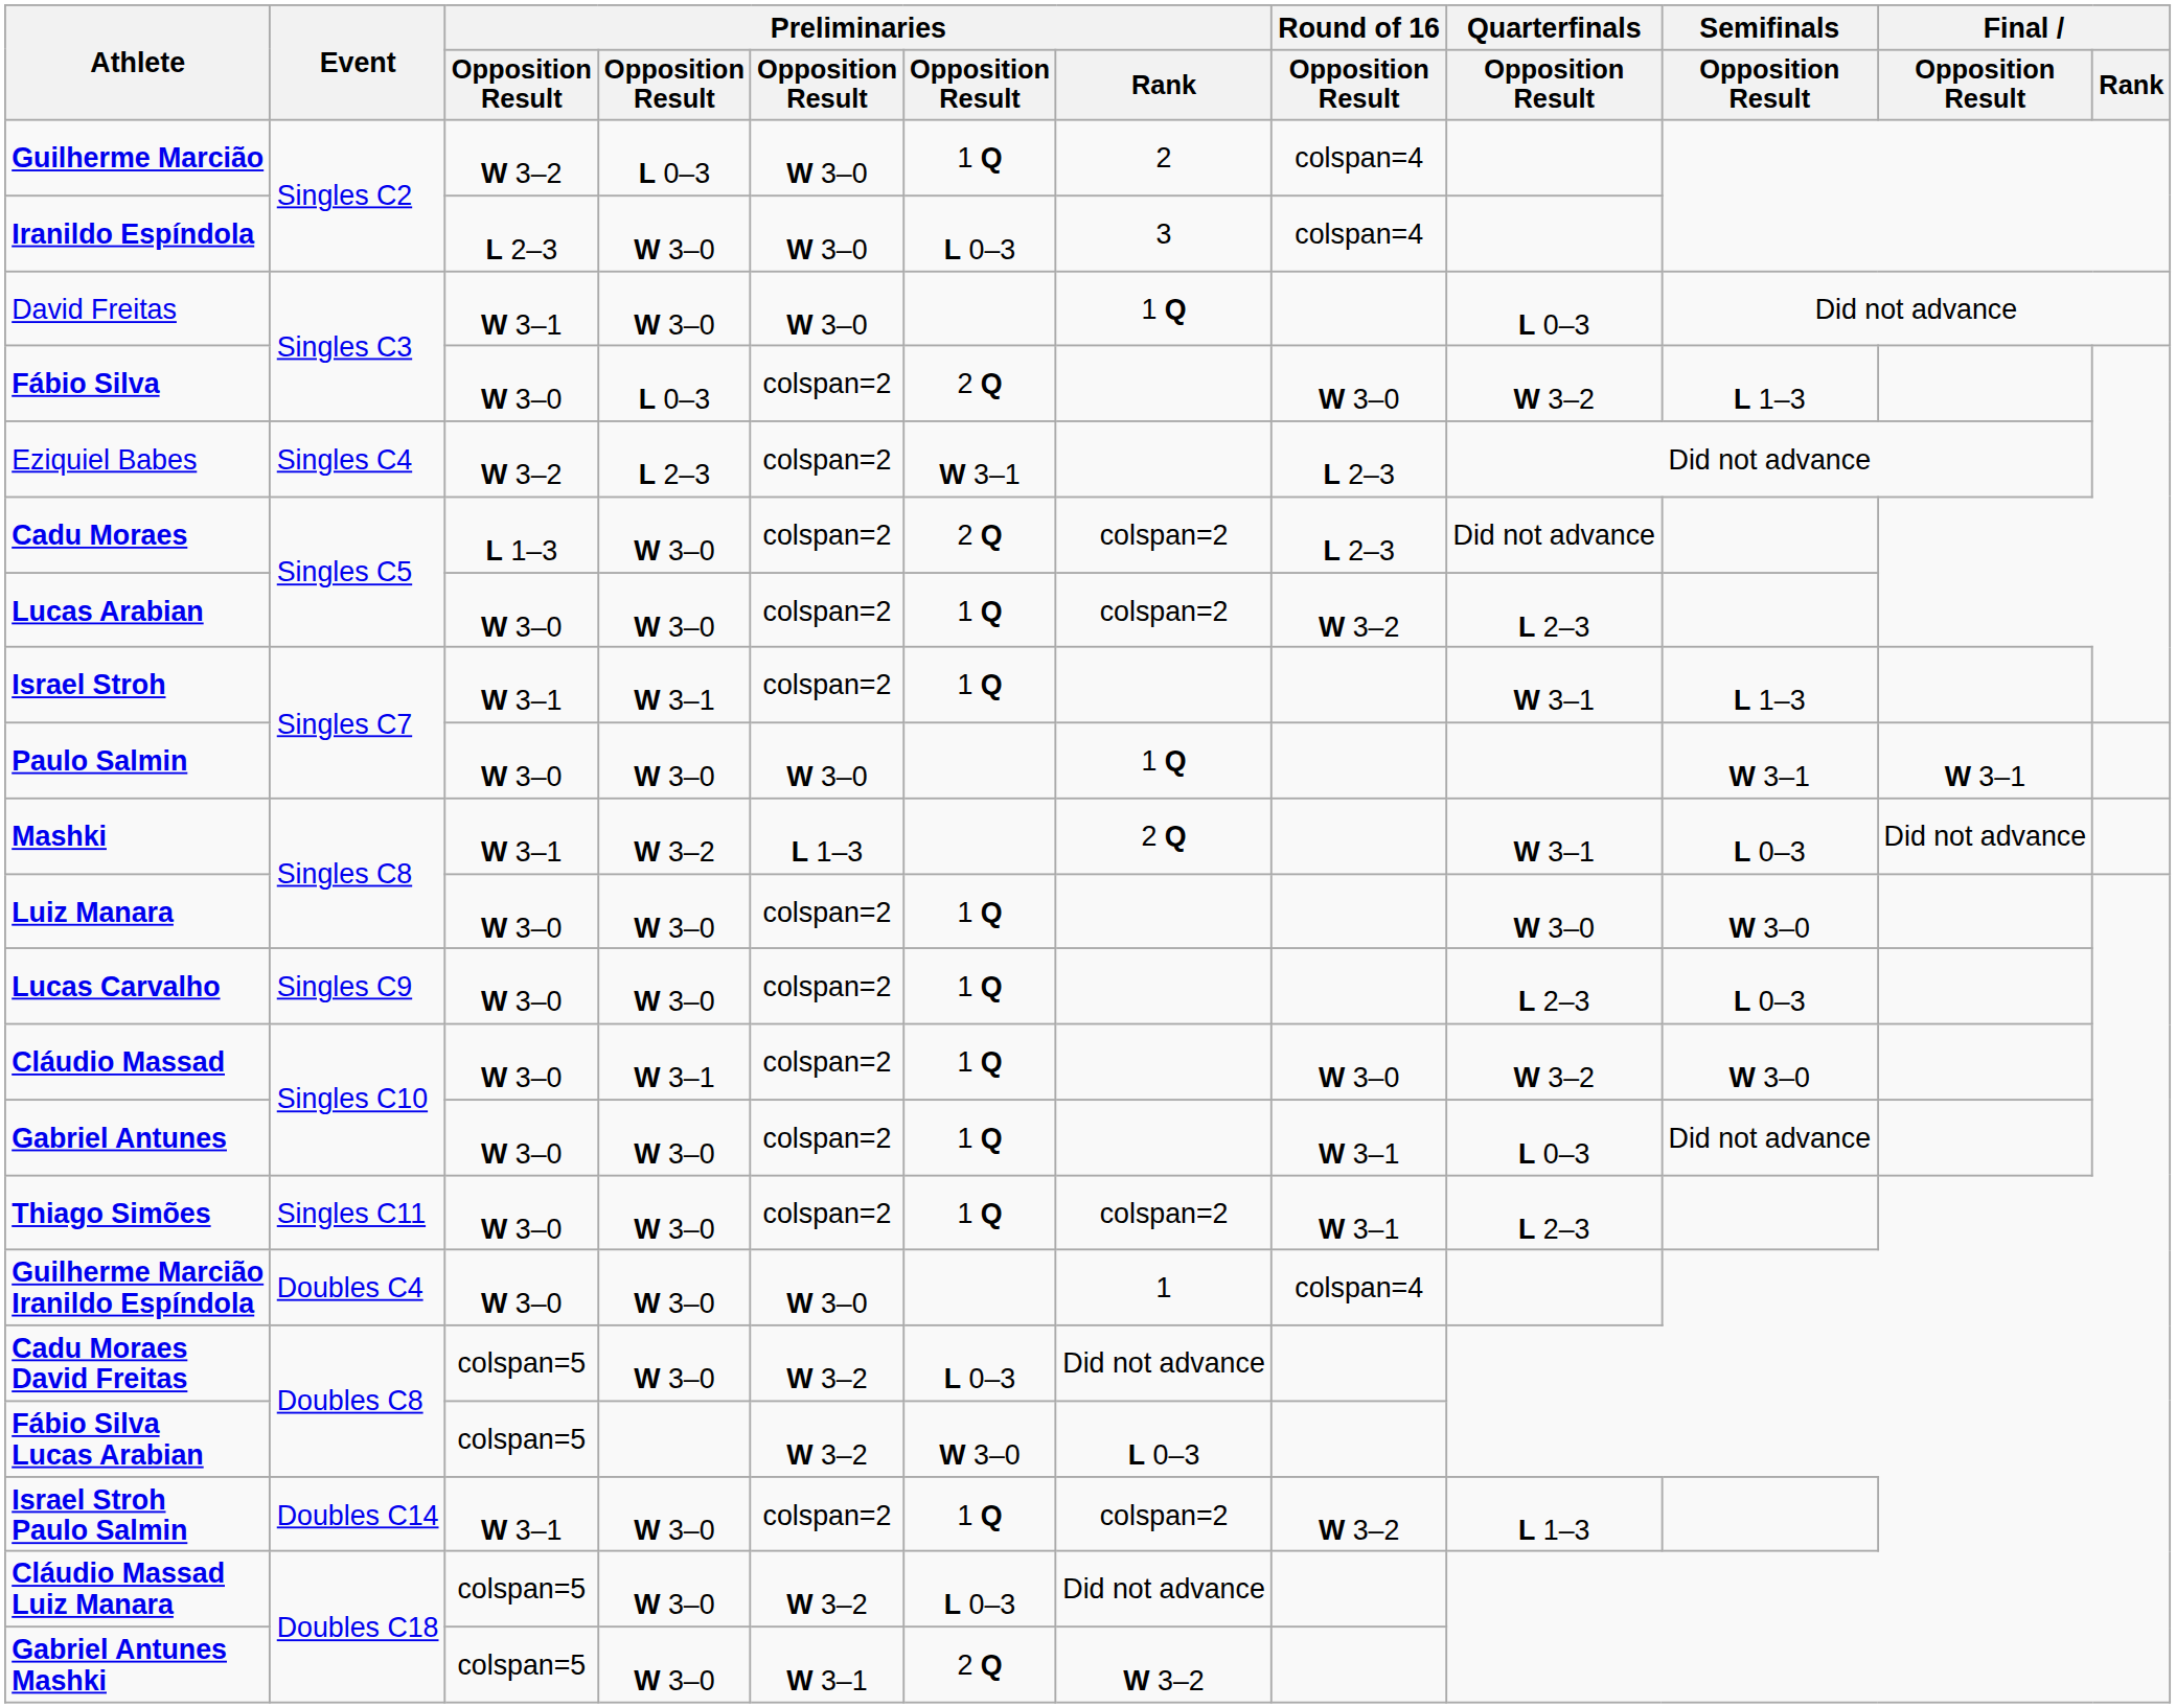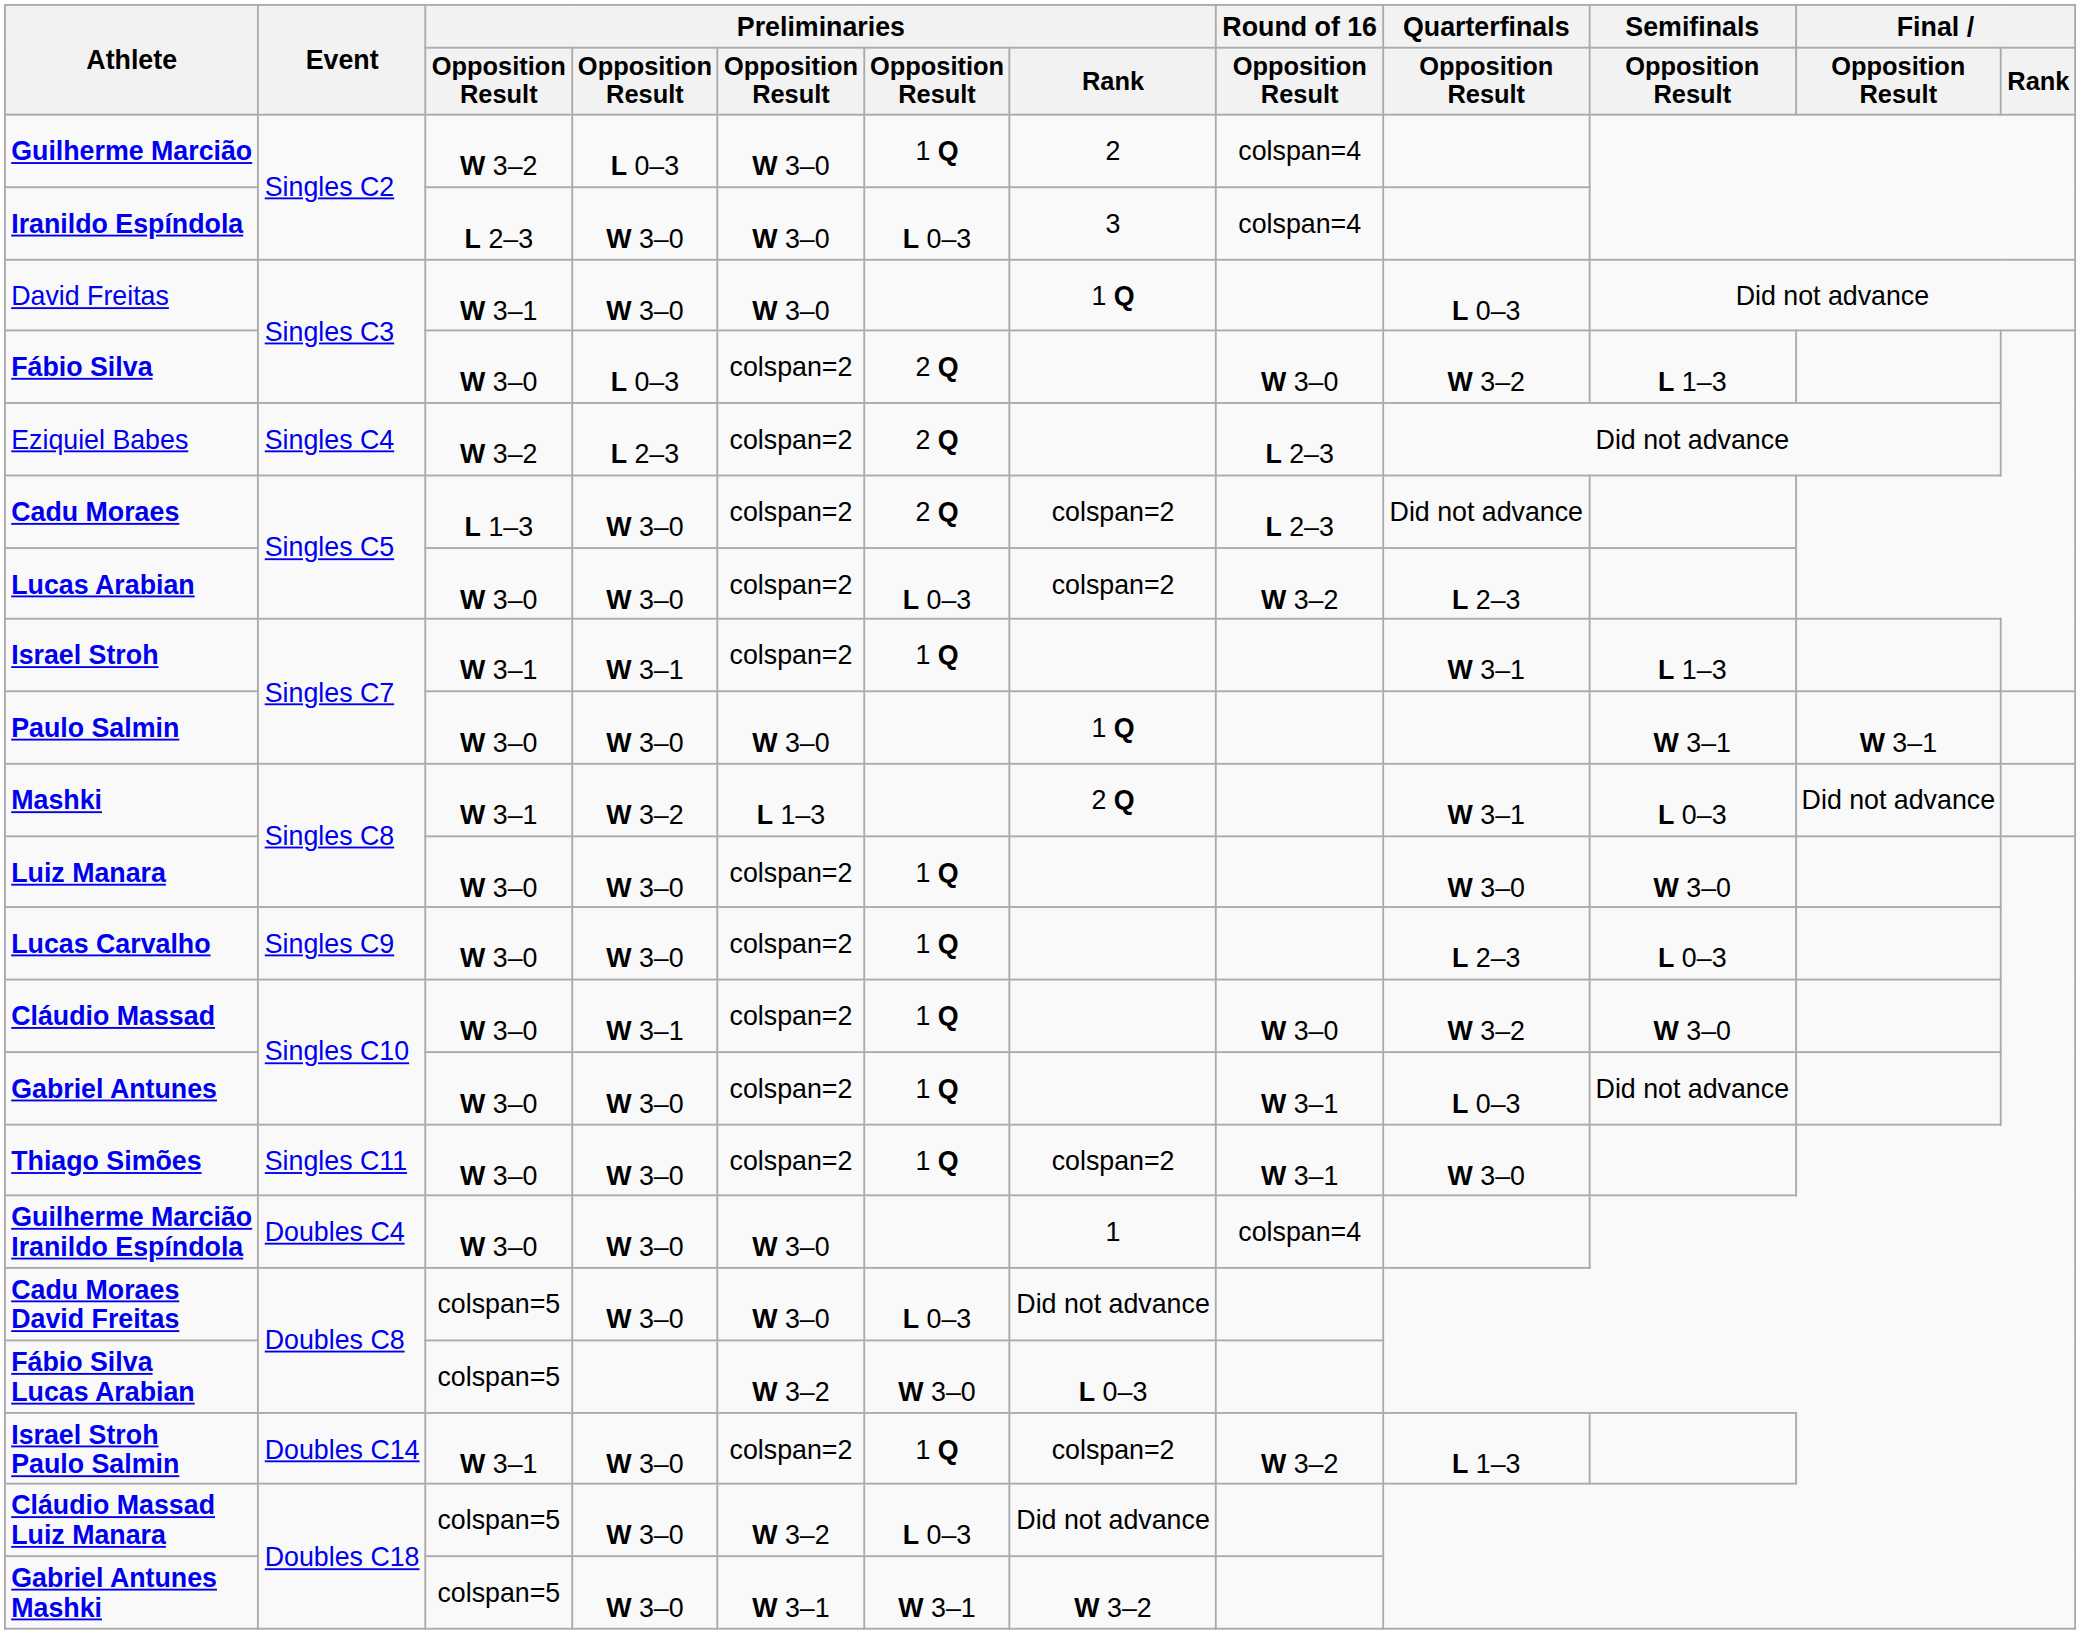Eziquiel Babes | column 6: W 3–1 -> 2 Q
Lucas Arabian | column 6: 1 Q -> L 0–3
Thiago Simões | Quarterfinals / Opposition Result: L 2–3 -> W 3–0
Cadu Moraes David Freitas | column 5: W 3–2 -> W 3–0
Gabriel Antunes Mashki | column 6: 2 Q -> W 3–1
